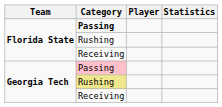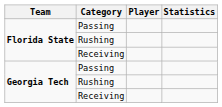Florida State / Passing | Category: bold -> normal
Georgia Tech / Passing | Category: pink background -> no background
Georgia Tech / Rushing | Category: khaki background -> no background
